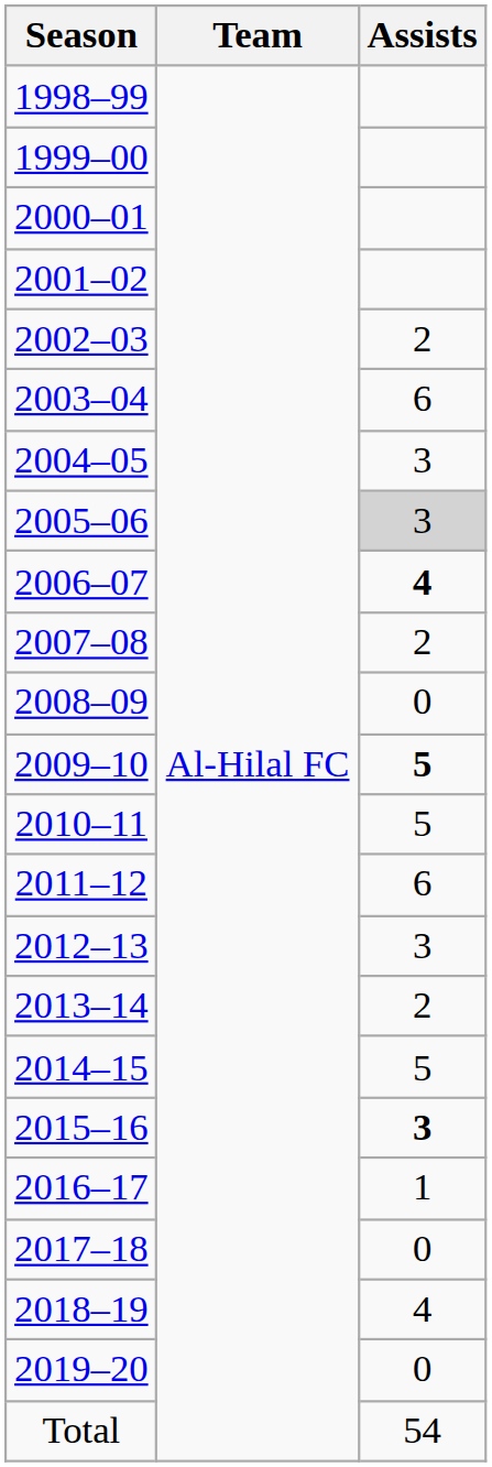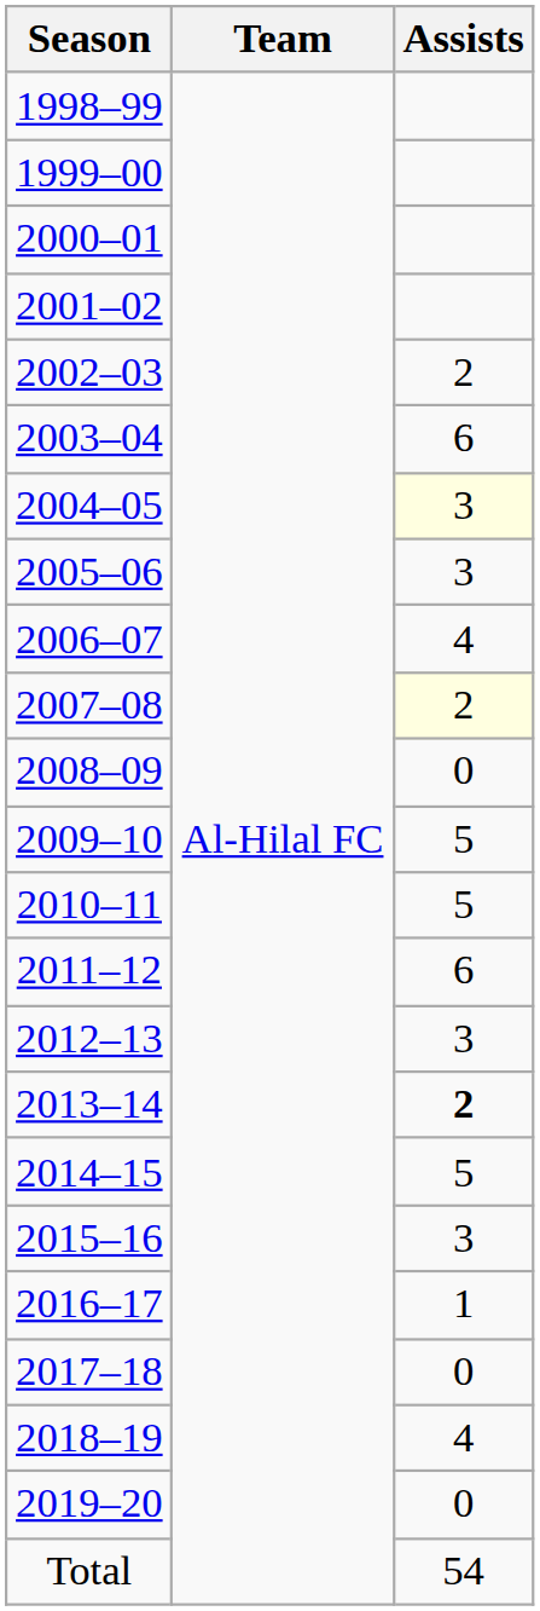2004–05 | Assists: no background -> lightyellow background
2005–06 | Assists: lightgrey background -> no background
2006–07 | Assists: bold -> normal
2007–08 | Assists: no background -> lightyellow background
2009–10 | Assists: bold -> normal
2013–14 | Assists: normal -> bold
2015–16 | Assists: bold -> normal
